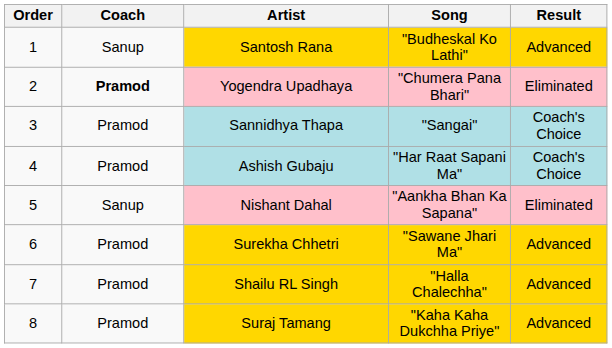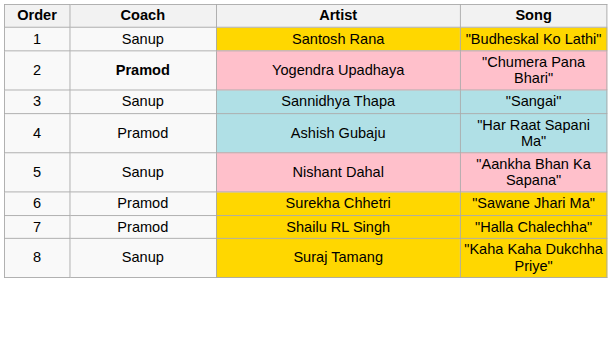- column: Result | Advanced | Eliminated | Coach's Choice | Coach's Choice | Eliminated | Advanced | Advanced | Advanced
Sannidhya Thapa | Coach: Pramod -> Sanup
Suraj Tamang | Coach: Pramod -> Sanup
